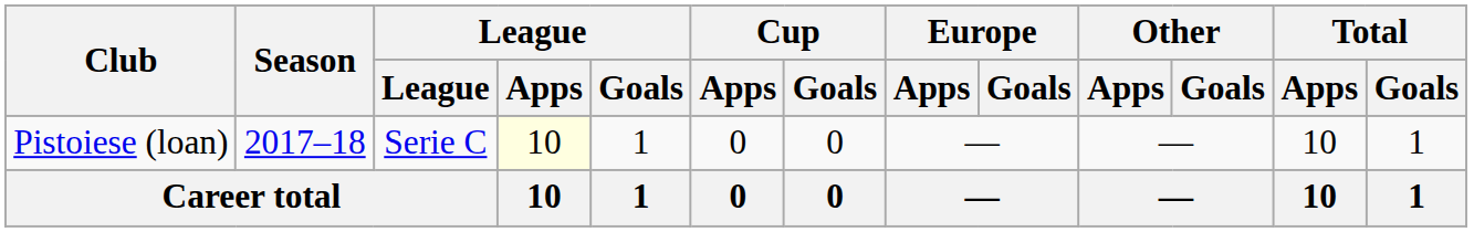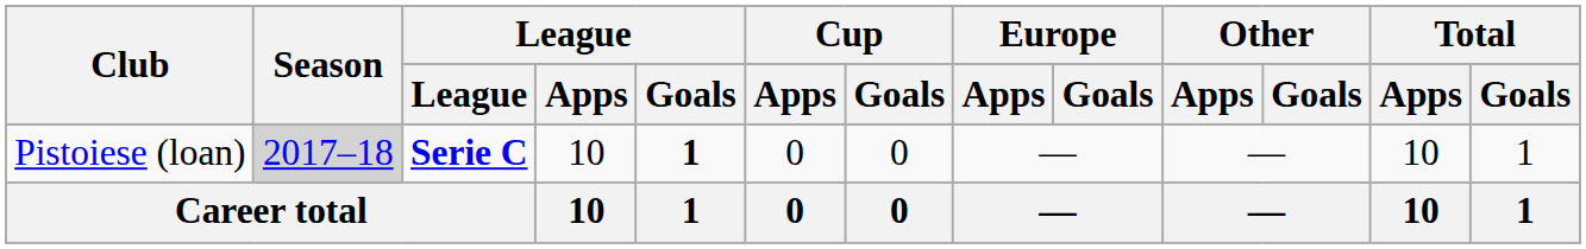Pistoiese (loan) | Season: no background -> lightgrey background
Pistoiese (loan) | League: normal -> bold
Pistoiese (loan) | League / Apps: lightyellow background -> no background
Pistoiese (loan) | League / Goals: normal -> bold
